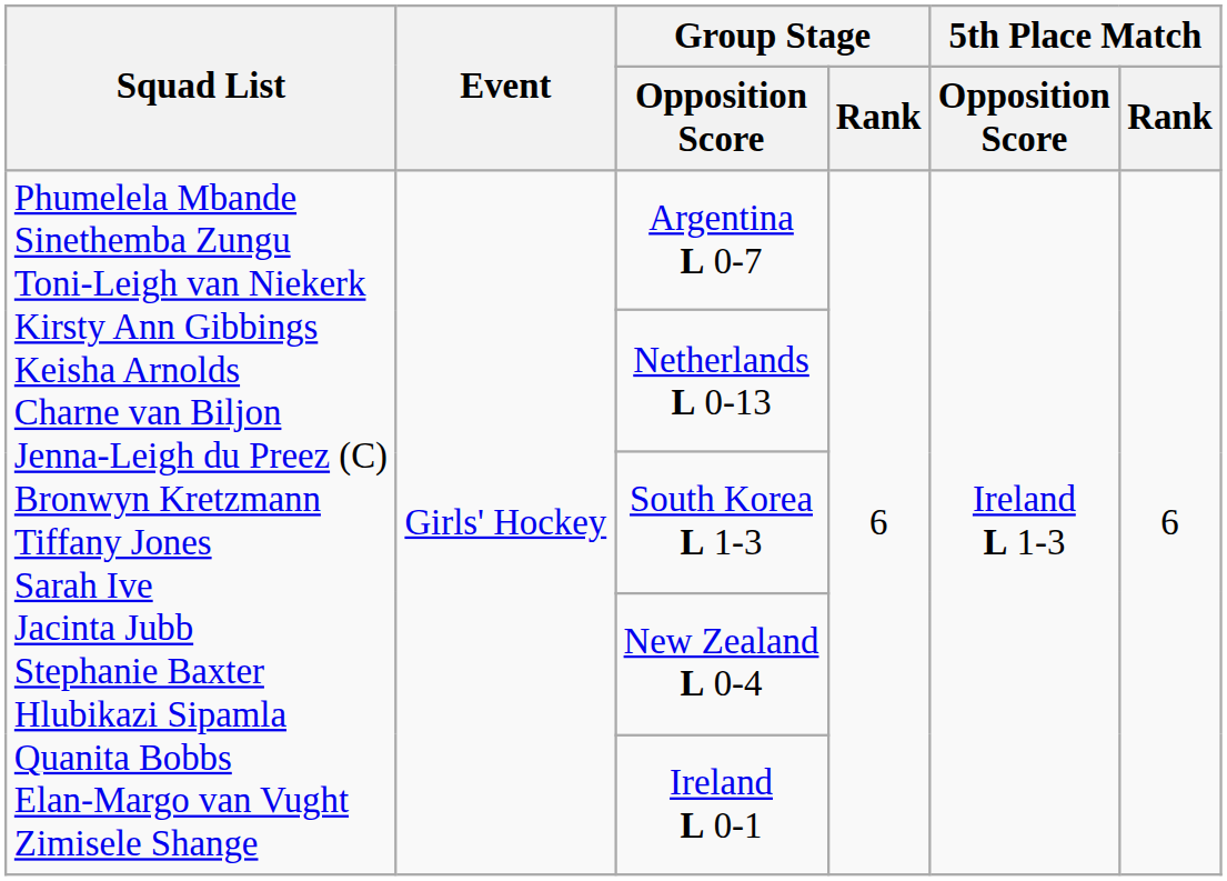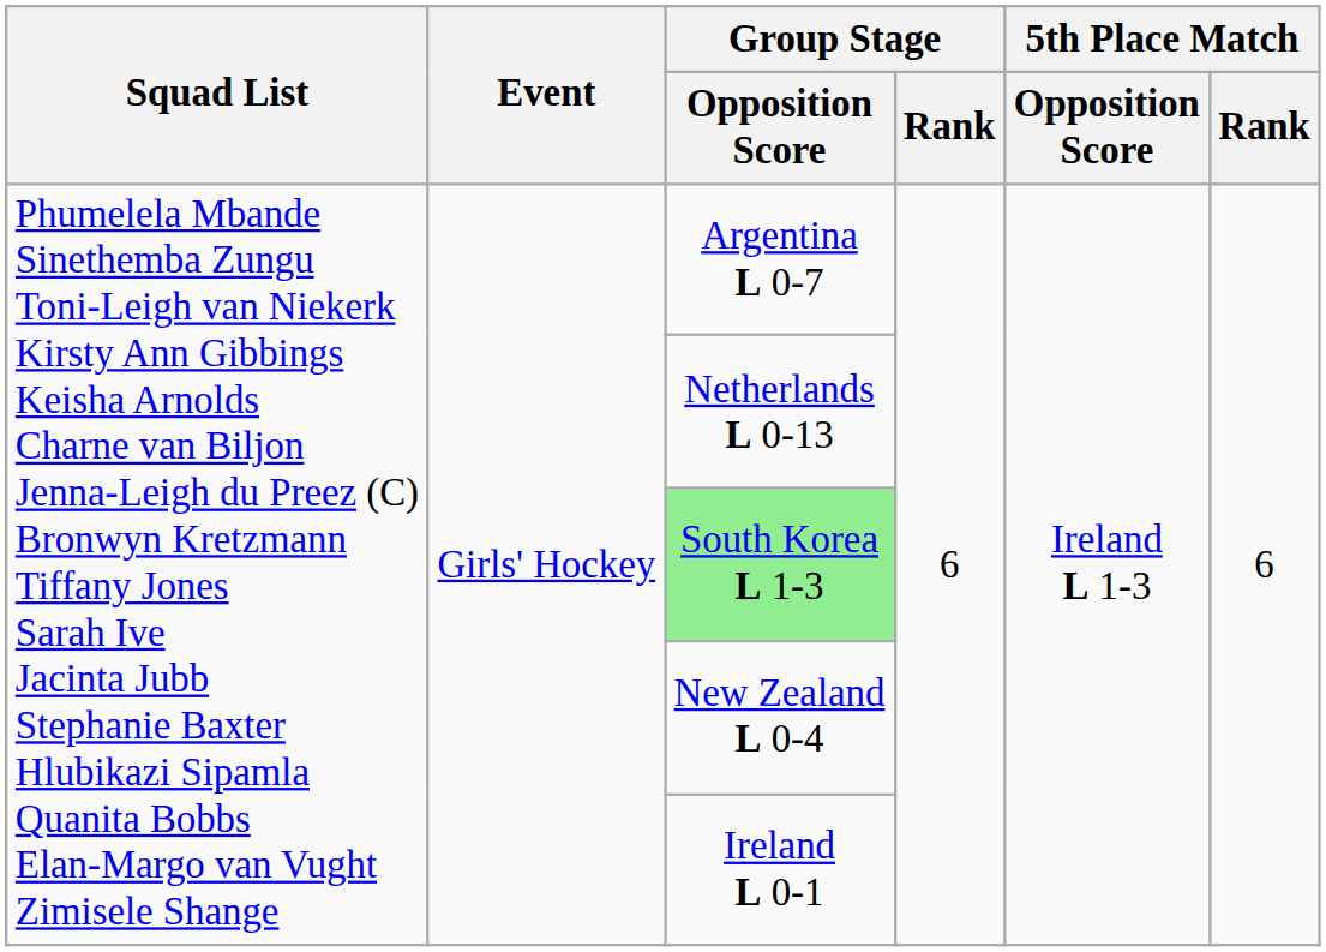South Korea L 1-3 | Group Stage / Opposition Score: no background -> lightgreen background
